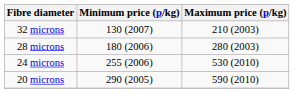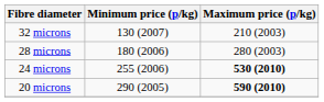24 microns | Maximum price (p/kg): normal -> bold
20 microns | Maximum price (p/kg): normal -> bold
